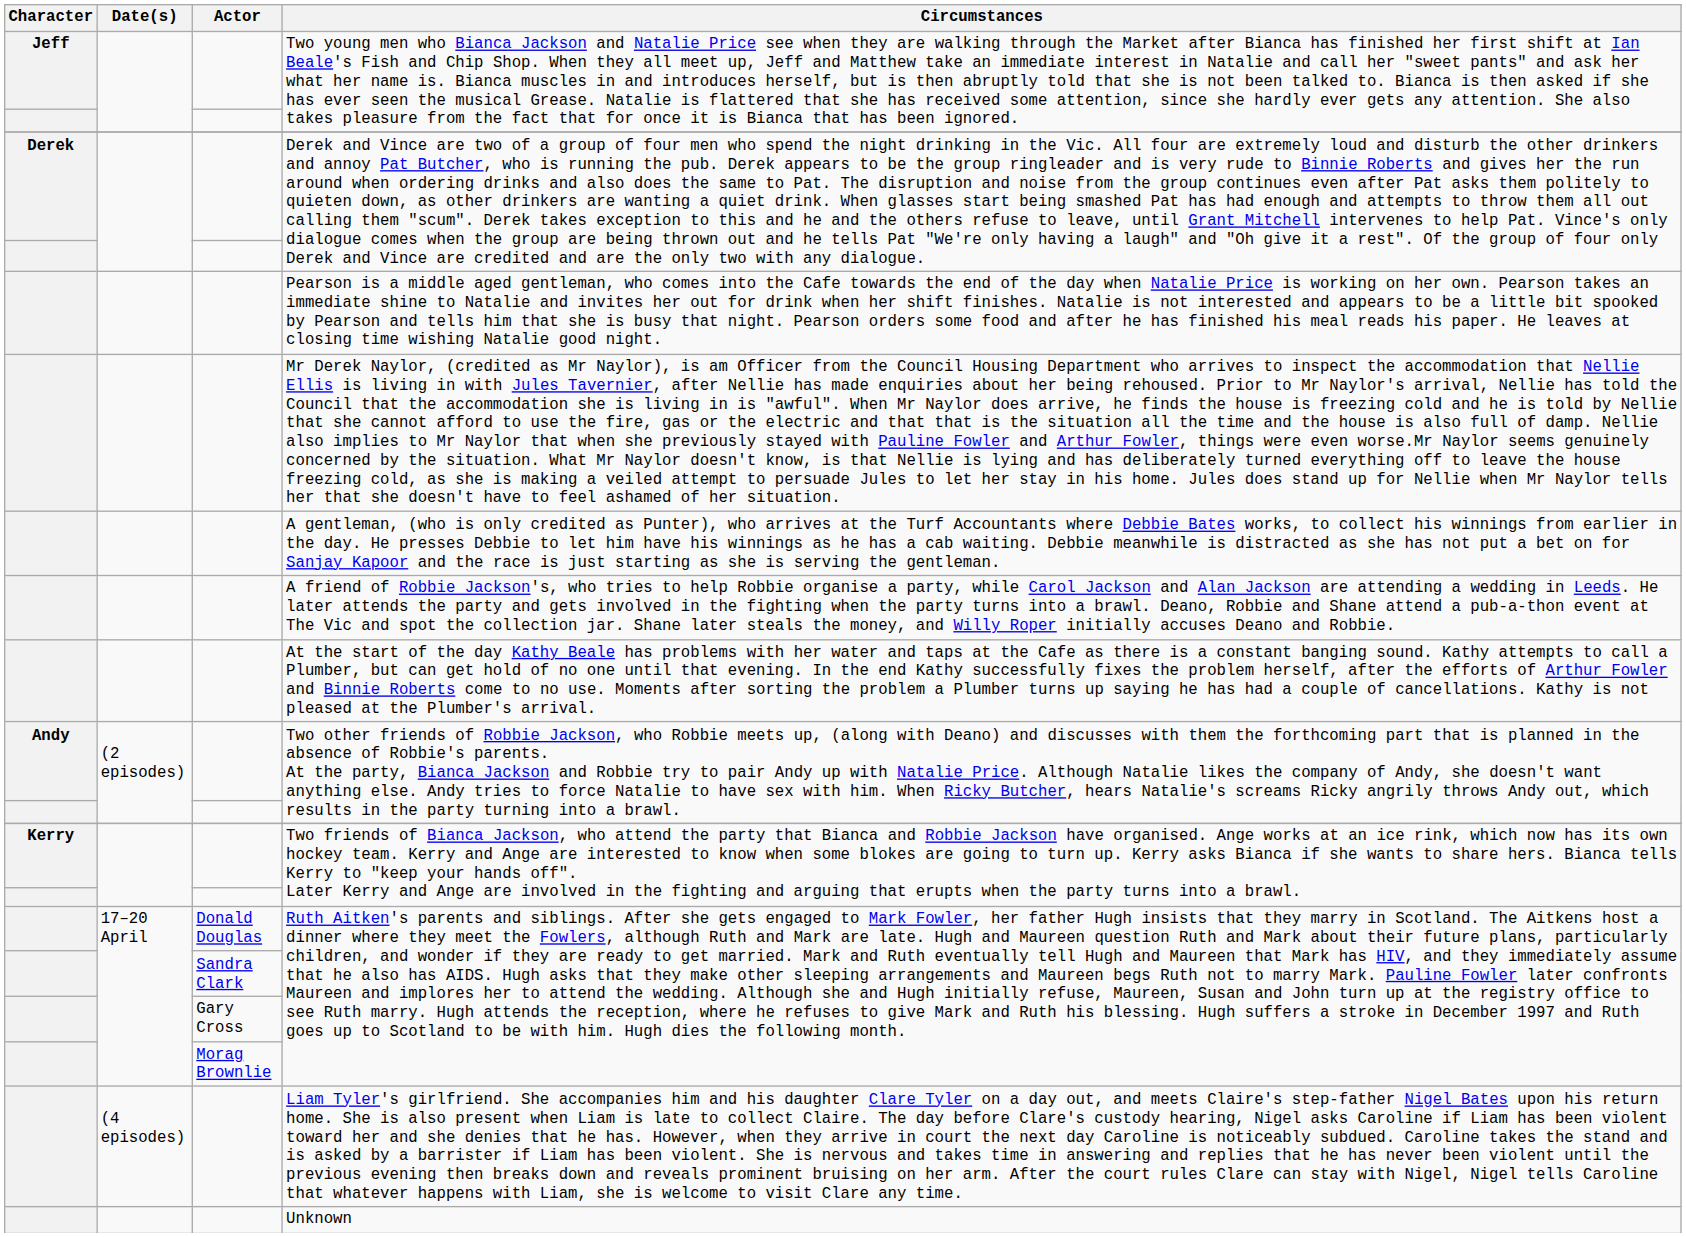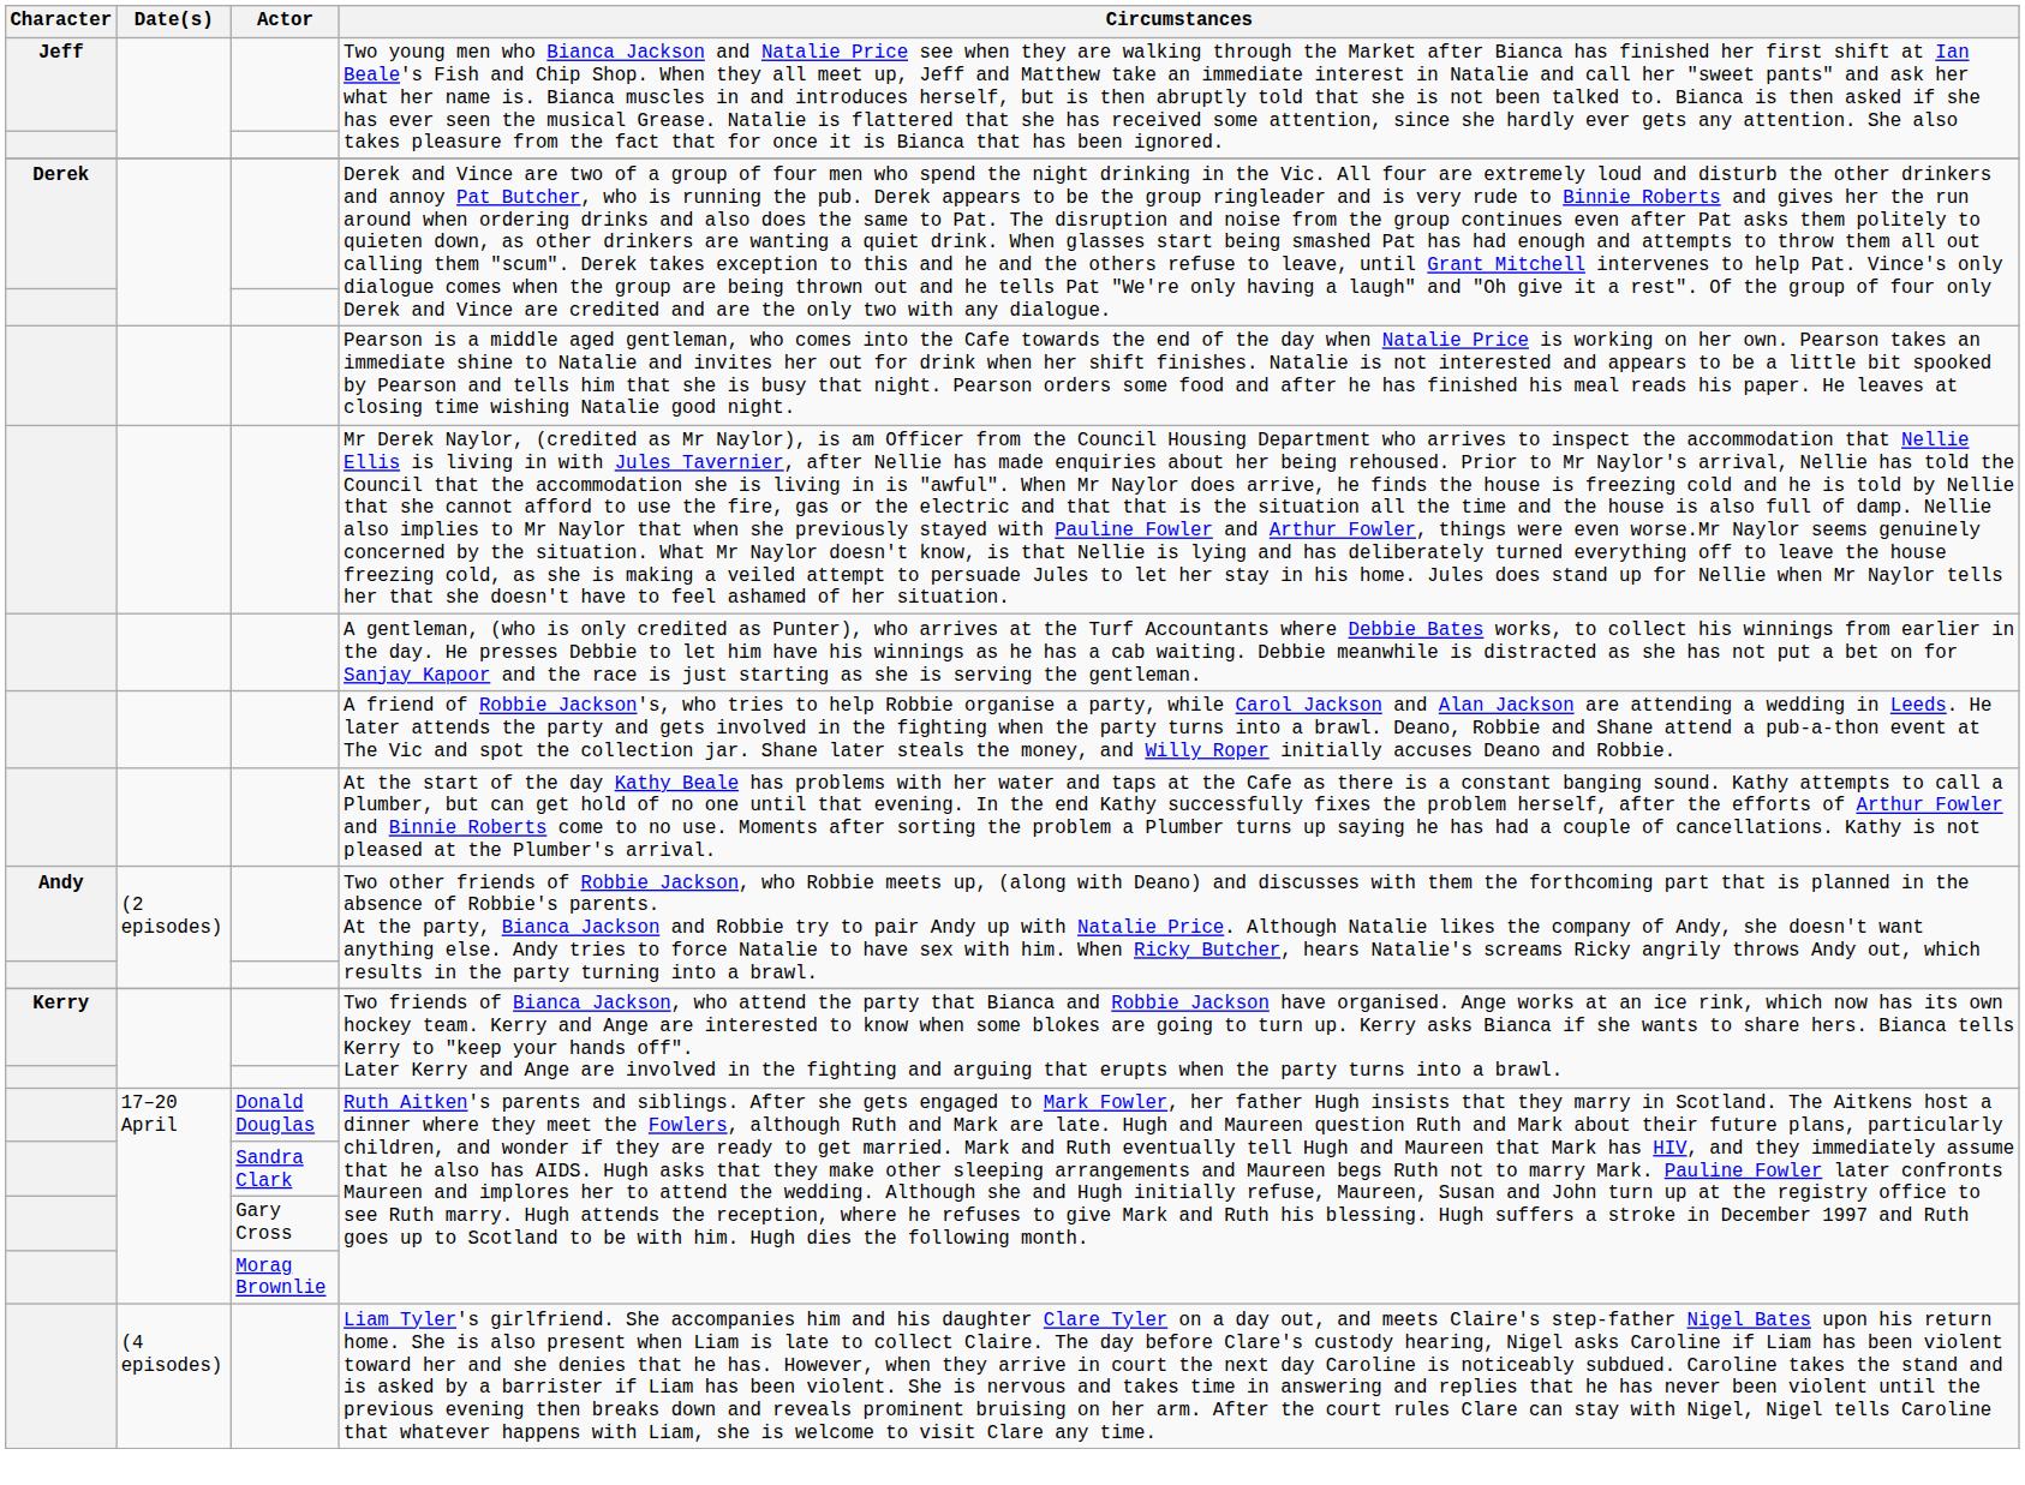- row: Unknown
